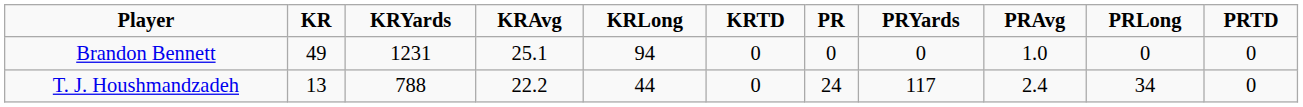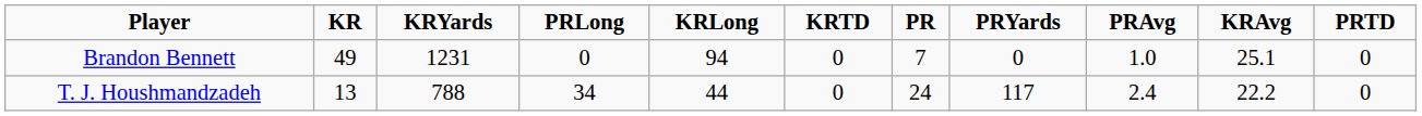columns swapped: KRAvg <-> PRLong
Brandon Bennett | PR: 0 -> 7
